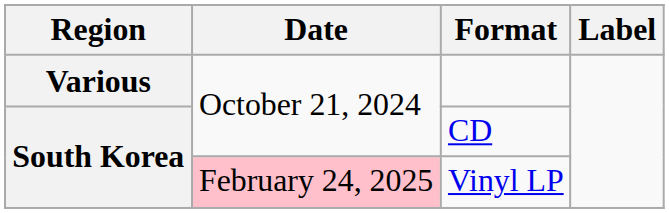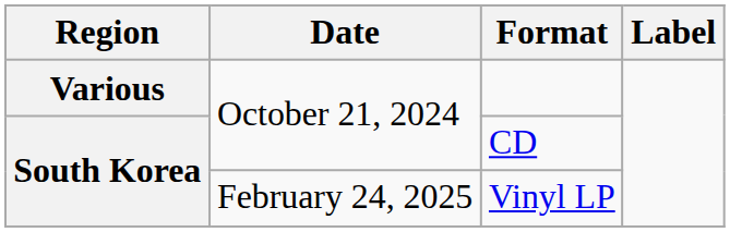Vinyl LP | Date: pink background -> no background
